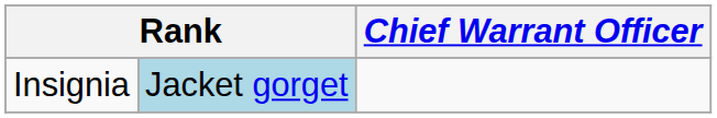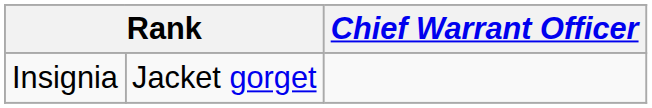Insignia | column 2: lightblue background -> no background
